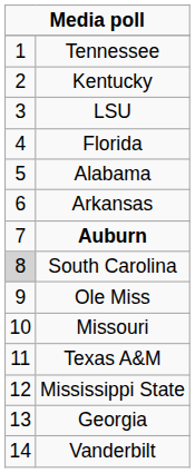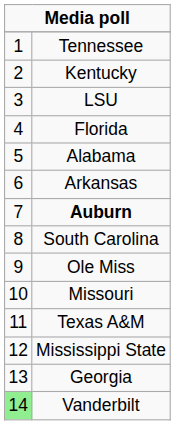South Carolina | column 1: lightgrey background -> no background
Vanderbilt | column 1: no background -> lightgreen background
